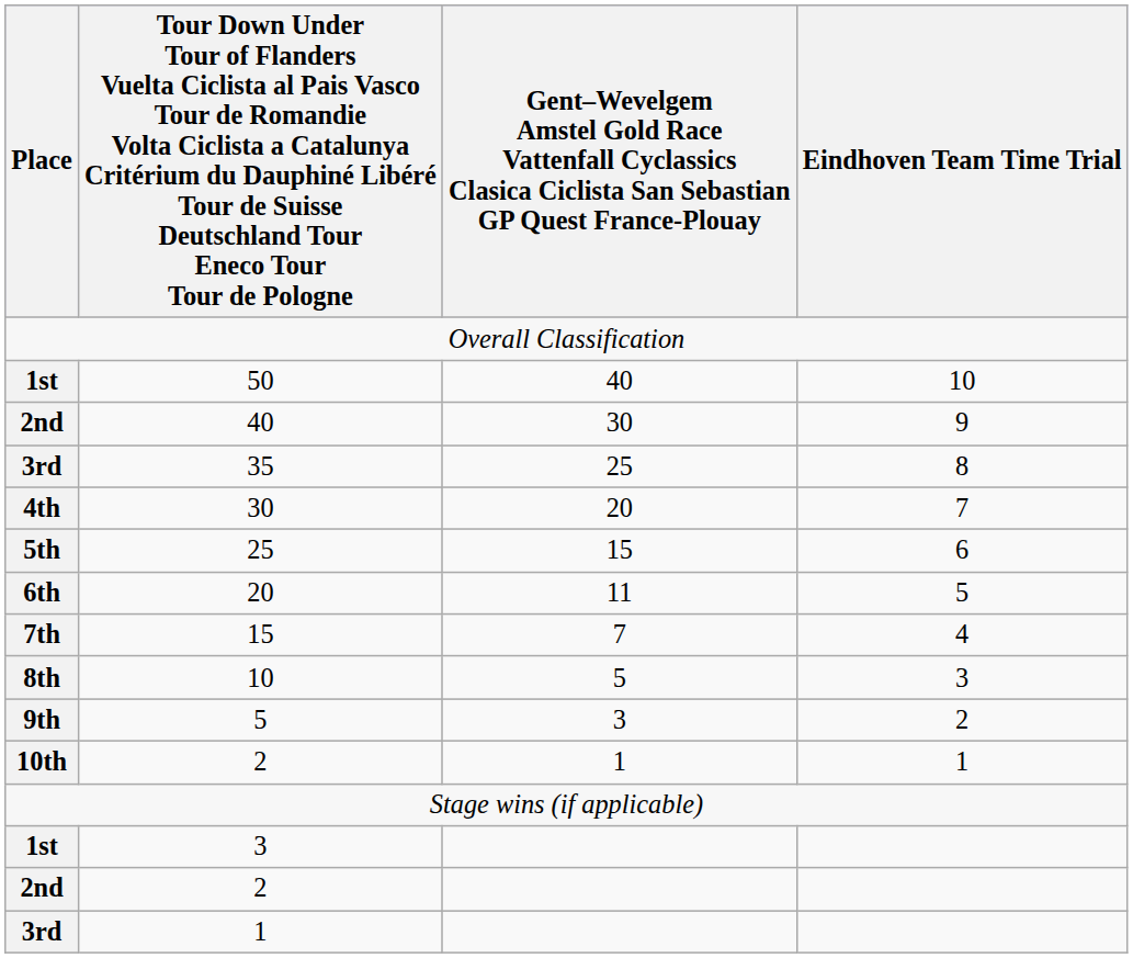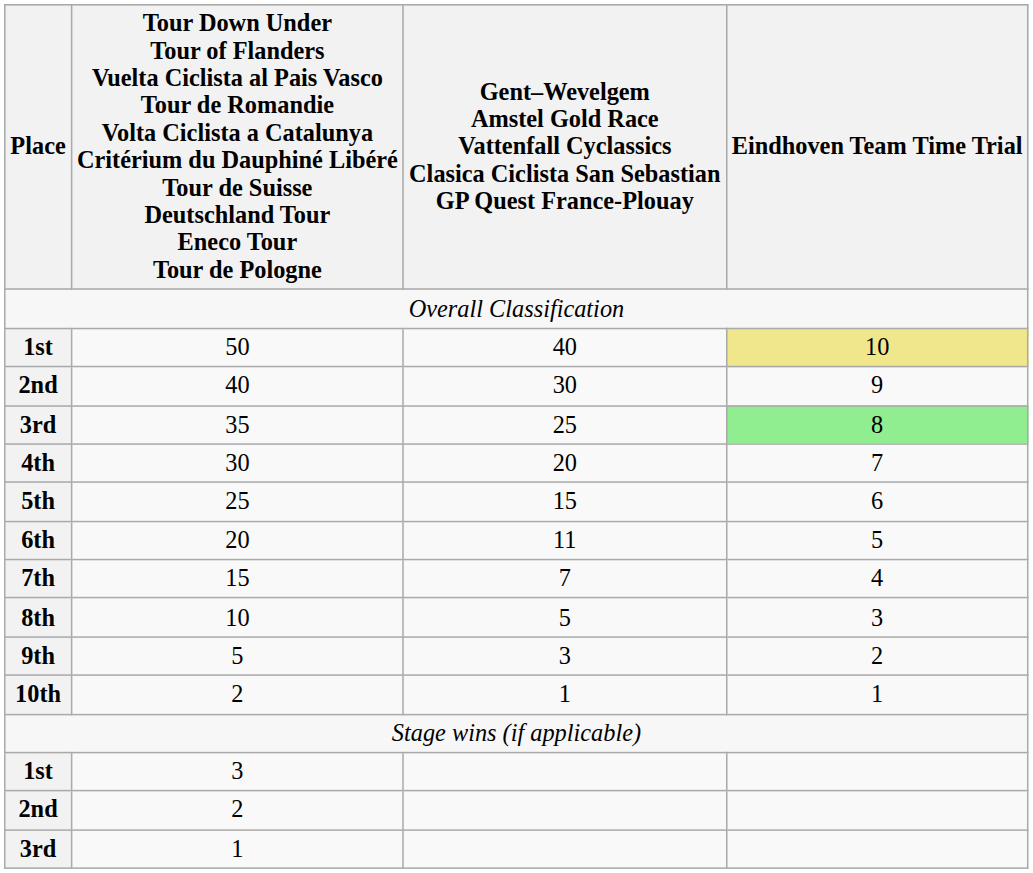50 | Eindhoven Team Time Trial: no background -> khaki background
35 | Eindhoven Team Time Trial: no background -> lightgreen background
